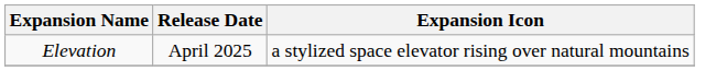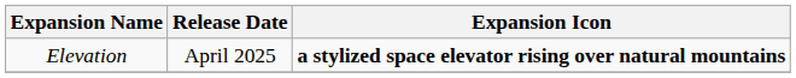Elevation | Expansion Icon: normal -> bold
